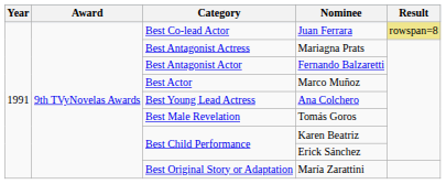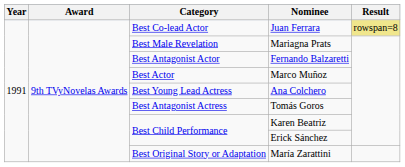Mariagna Prats | Category: Best Antagonist Actress -> Best Male Revelation
Tomás Goros | Category: Best Male Revelation -> Best Antagonist Actress
